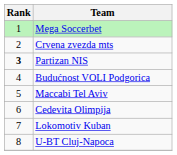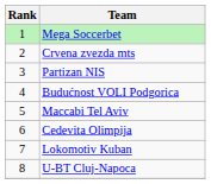Partizan NIS | Rank: bold -> normal
